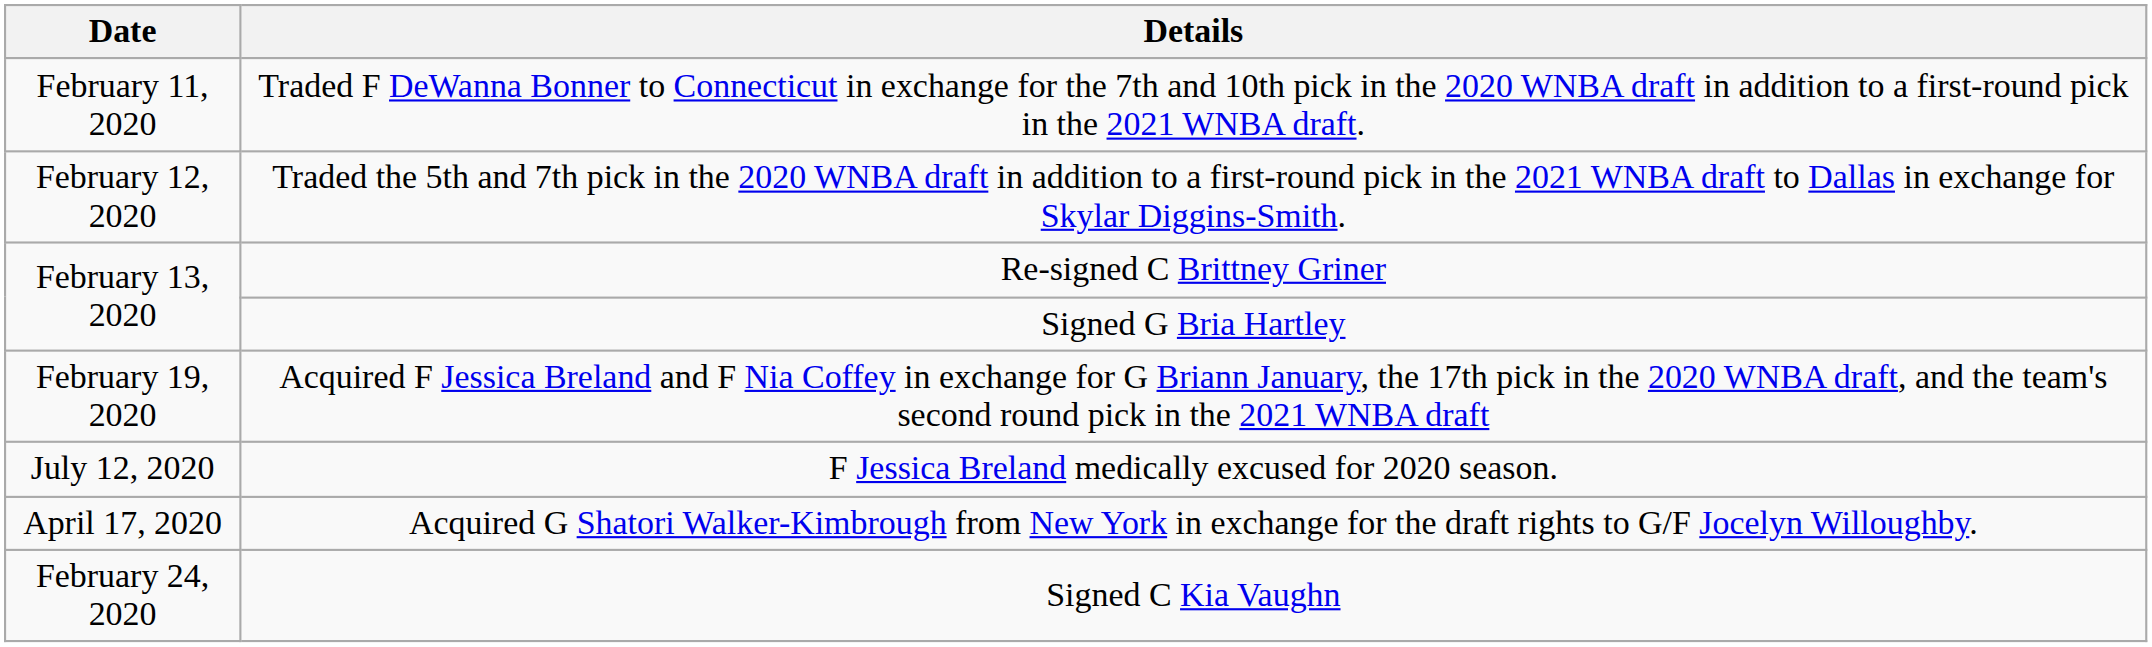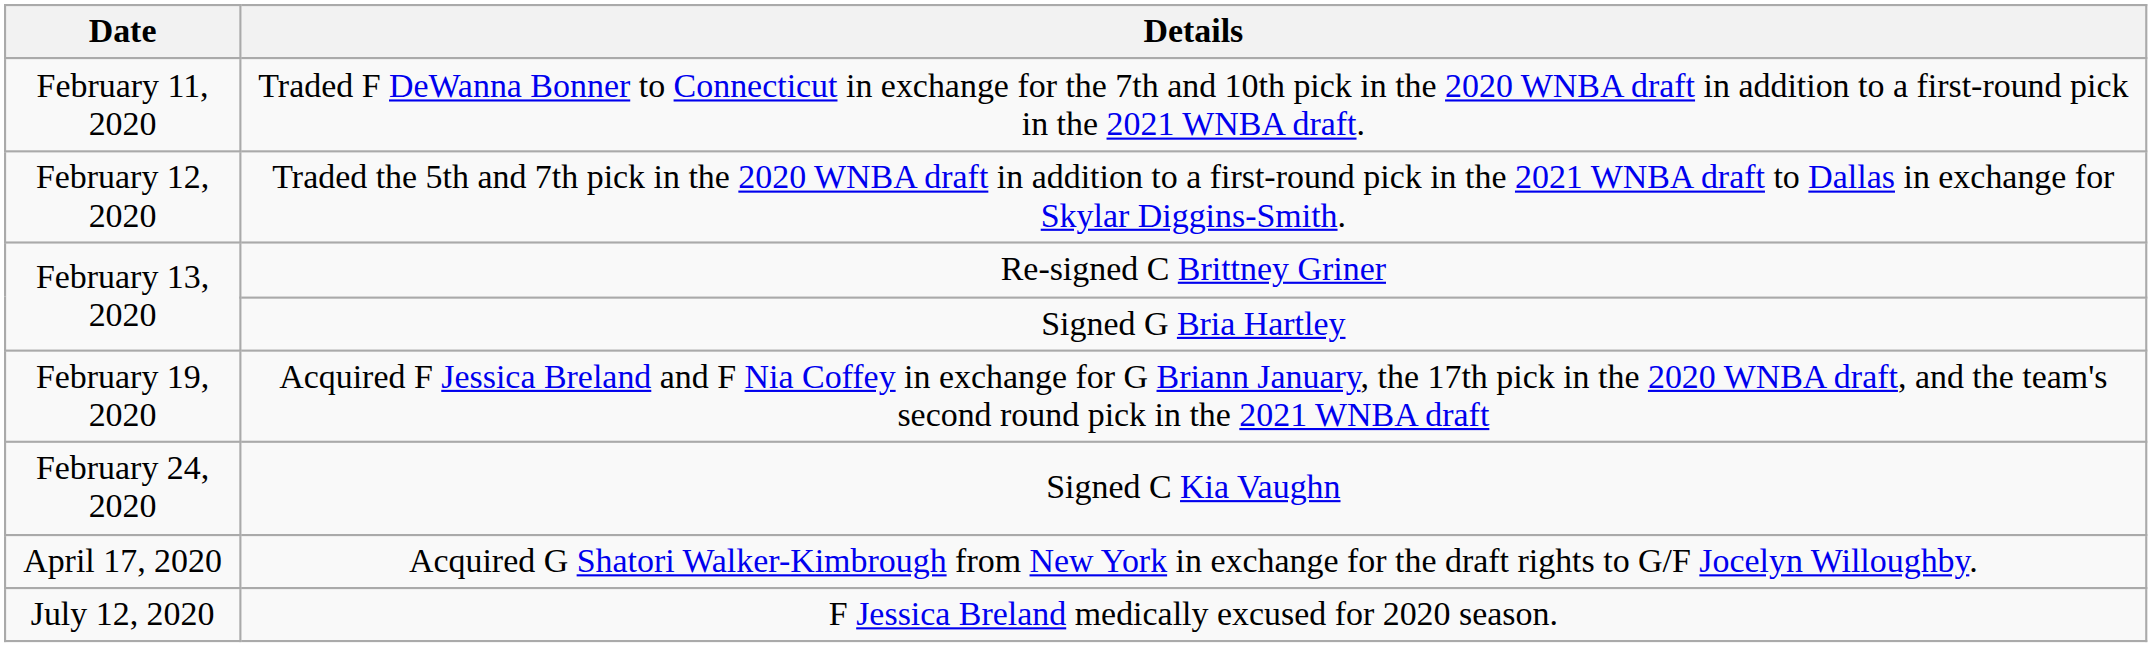rows swapped: Signed C Kia Vaughn <-> F Jessica Breland medically excused for 2020 season.
